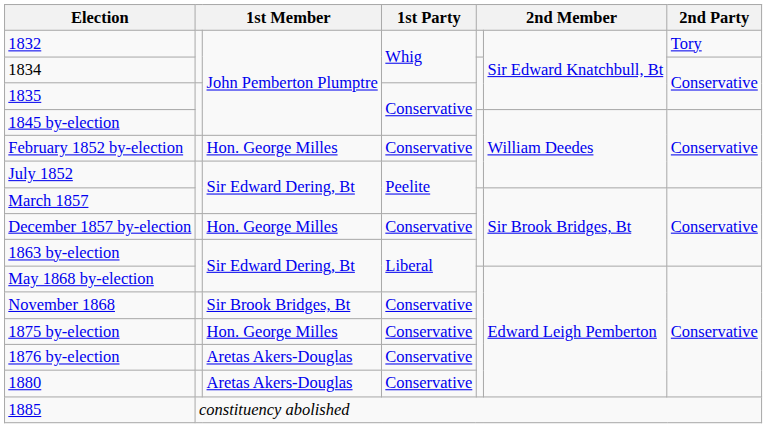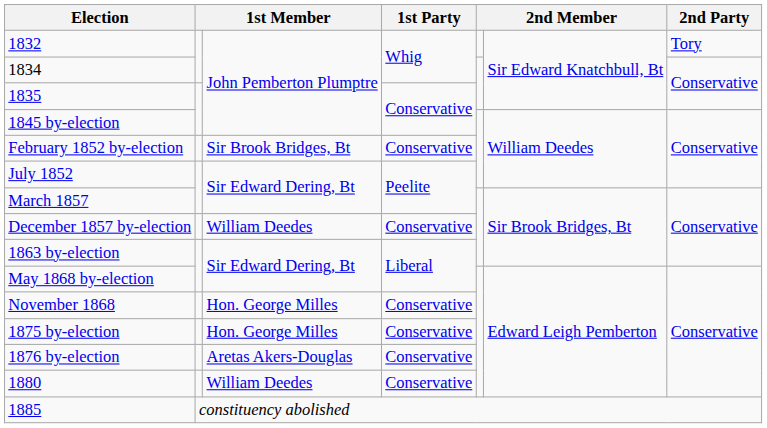February 1852 by-election | column 3: Hon. George Milles -> Sir Brook Bridges, Bt
December 1857 by-election | column 3: Hon. George Milles -> William Deedes
November 1868 | column 3: Sir Brook Bridges, Bt -> Hon. George Milles
1880 | column 3: Aretas Akers-Douglas -> William Deedes
